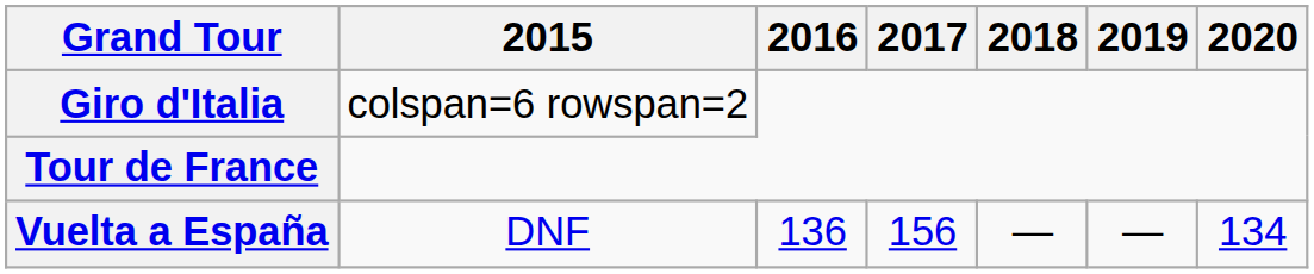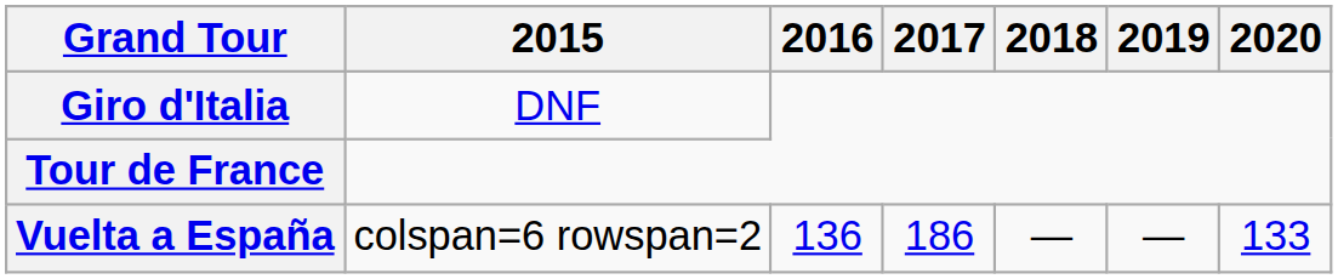Giro d'Italia | 2015: colspan=6 rowspan=2 -> DNF
Vuelta a España | 2015: DNF -> colspan=6 rowspan=2
Vuelta a España | 2017: 156 -> 186
Vuelta a España | 2020: 134 -> 133
